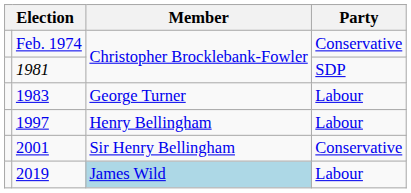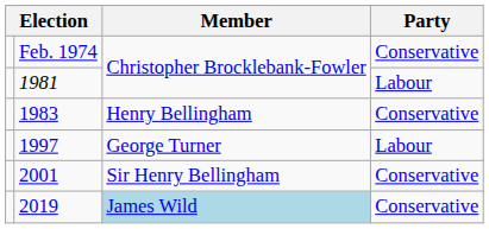1981 | Party: SDP -> Labour
1983 | Member: George Turner -> Henry Bellingham
1983 | Party: Labour -> Conservative
1997 | Member: Henry Bellingham -> George Turner
2019 | Party: Labour -> Conservative
